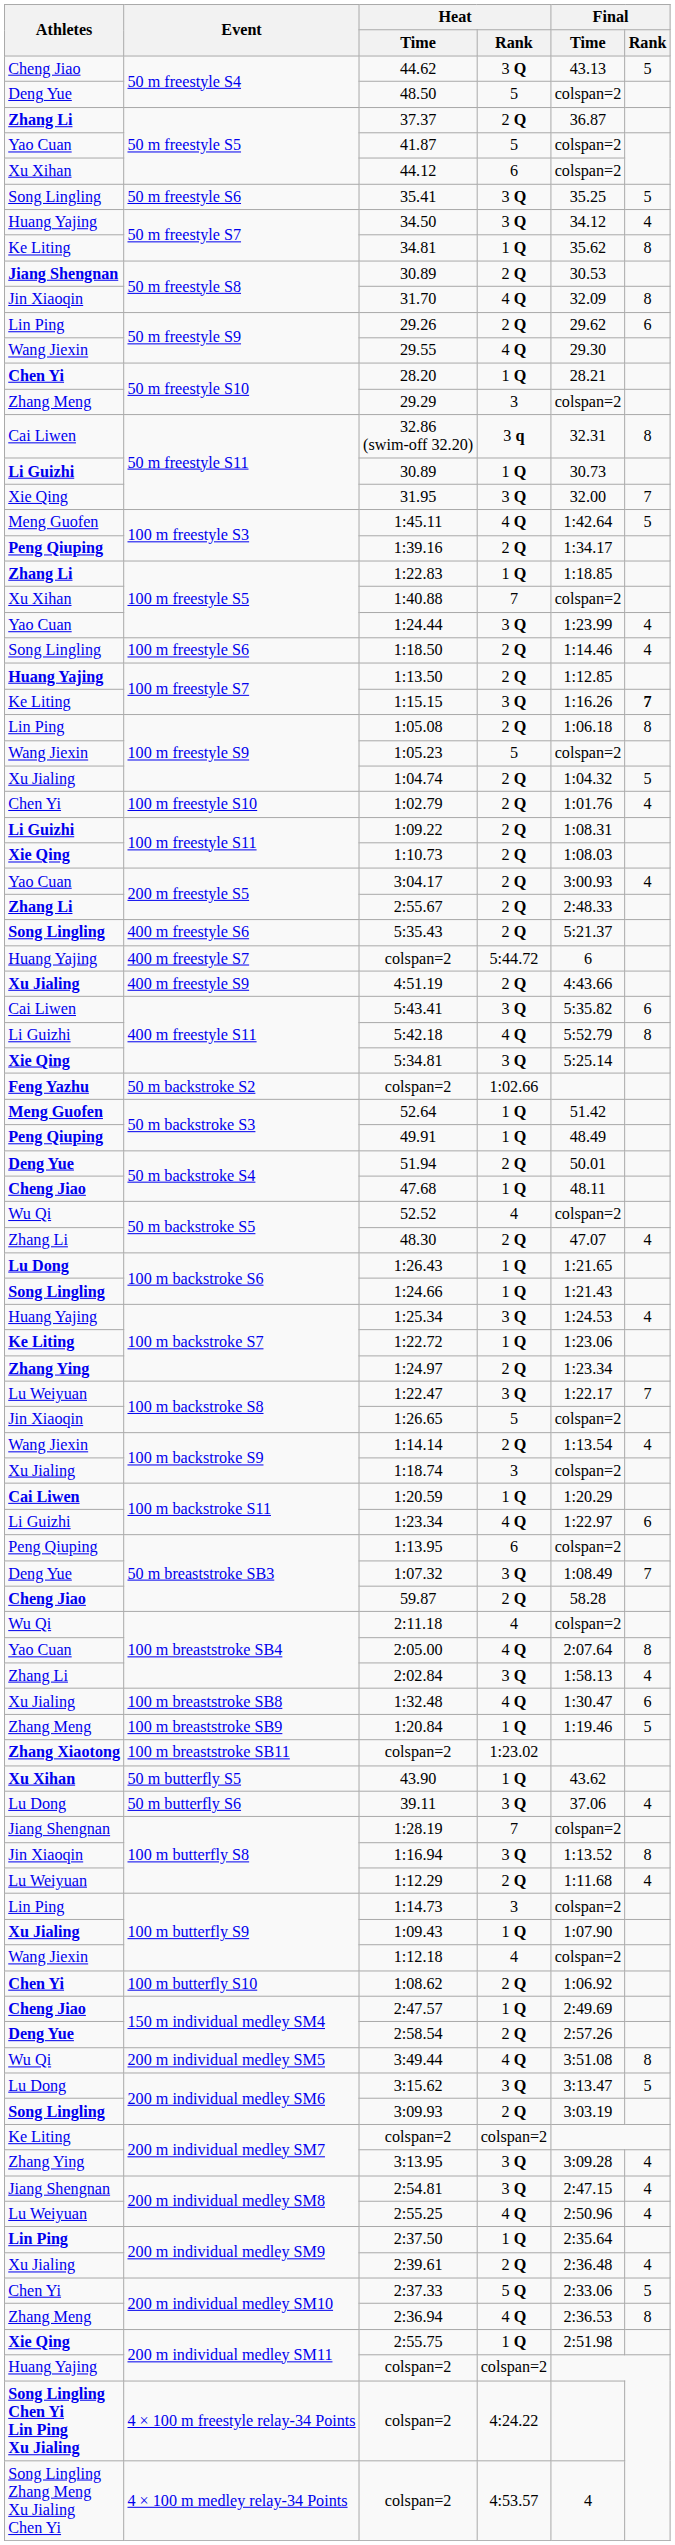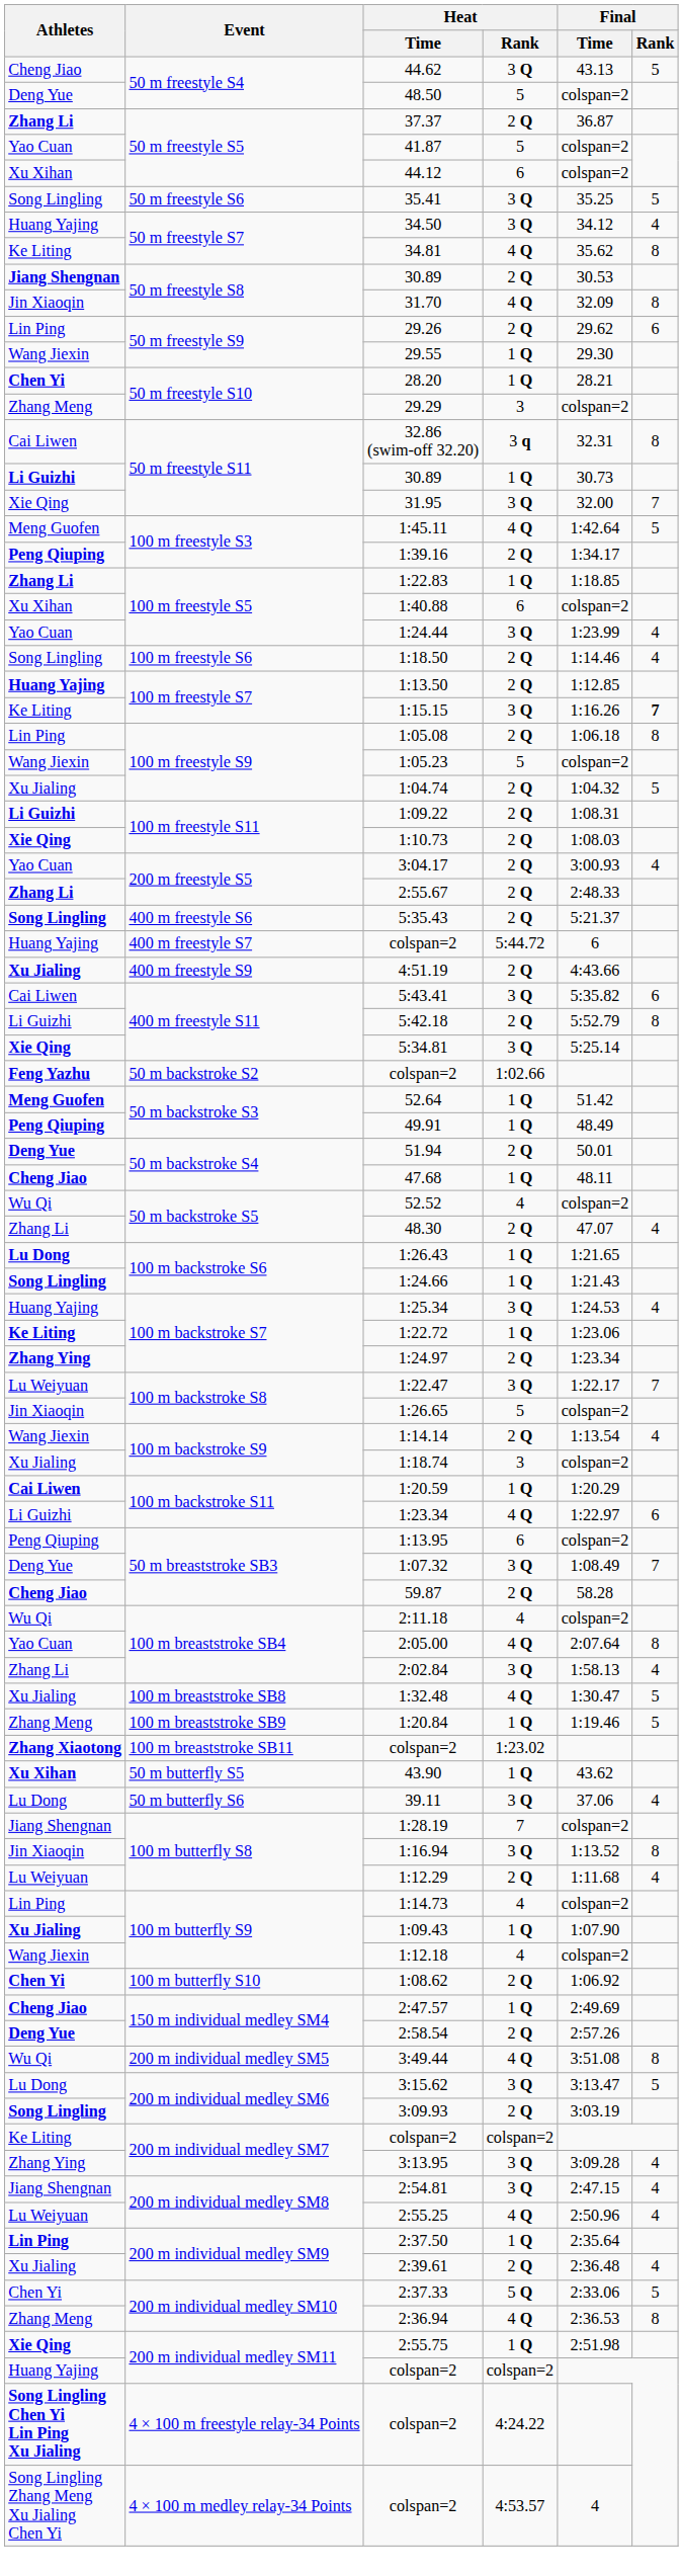34.81 | Heat / Rank: 1 Q -> 4 Q
29.55 | Heat / Rank: 4 Q -> 1 Q
1:40.88 | Heat / Rank: 7 -> 6
- row: Chen Yi | 100 m freestyle S10 | 1:02.79 | 2 Q | 1:01.76 | 4
5:42.18 | Heat / Rank: 4 Q -> 2 Q
1:32.48 | Final / Rank: 6 -> 5
1:14.73 | Heat / Rank: 3 -> 4
